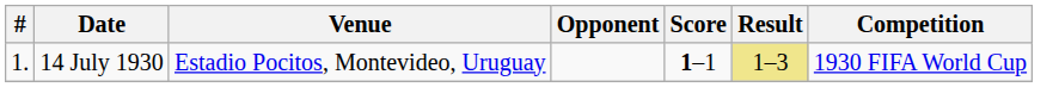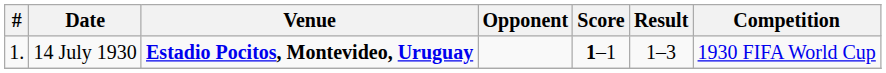14 July 1930 | Venue: normal -> bold
14 July 1930 | Result: khaki background -> no background
